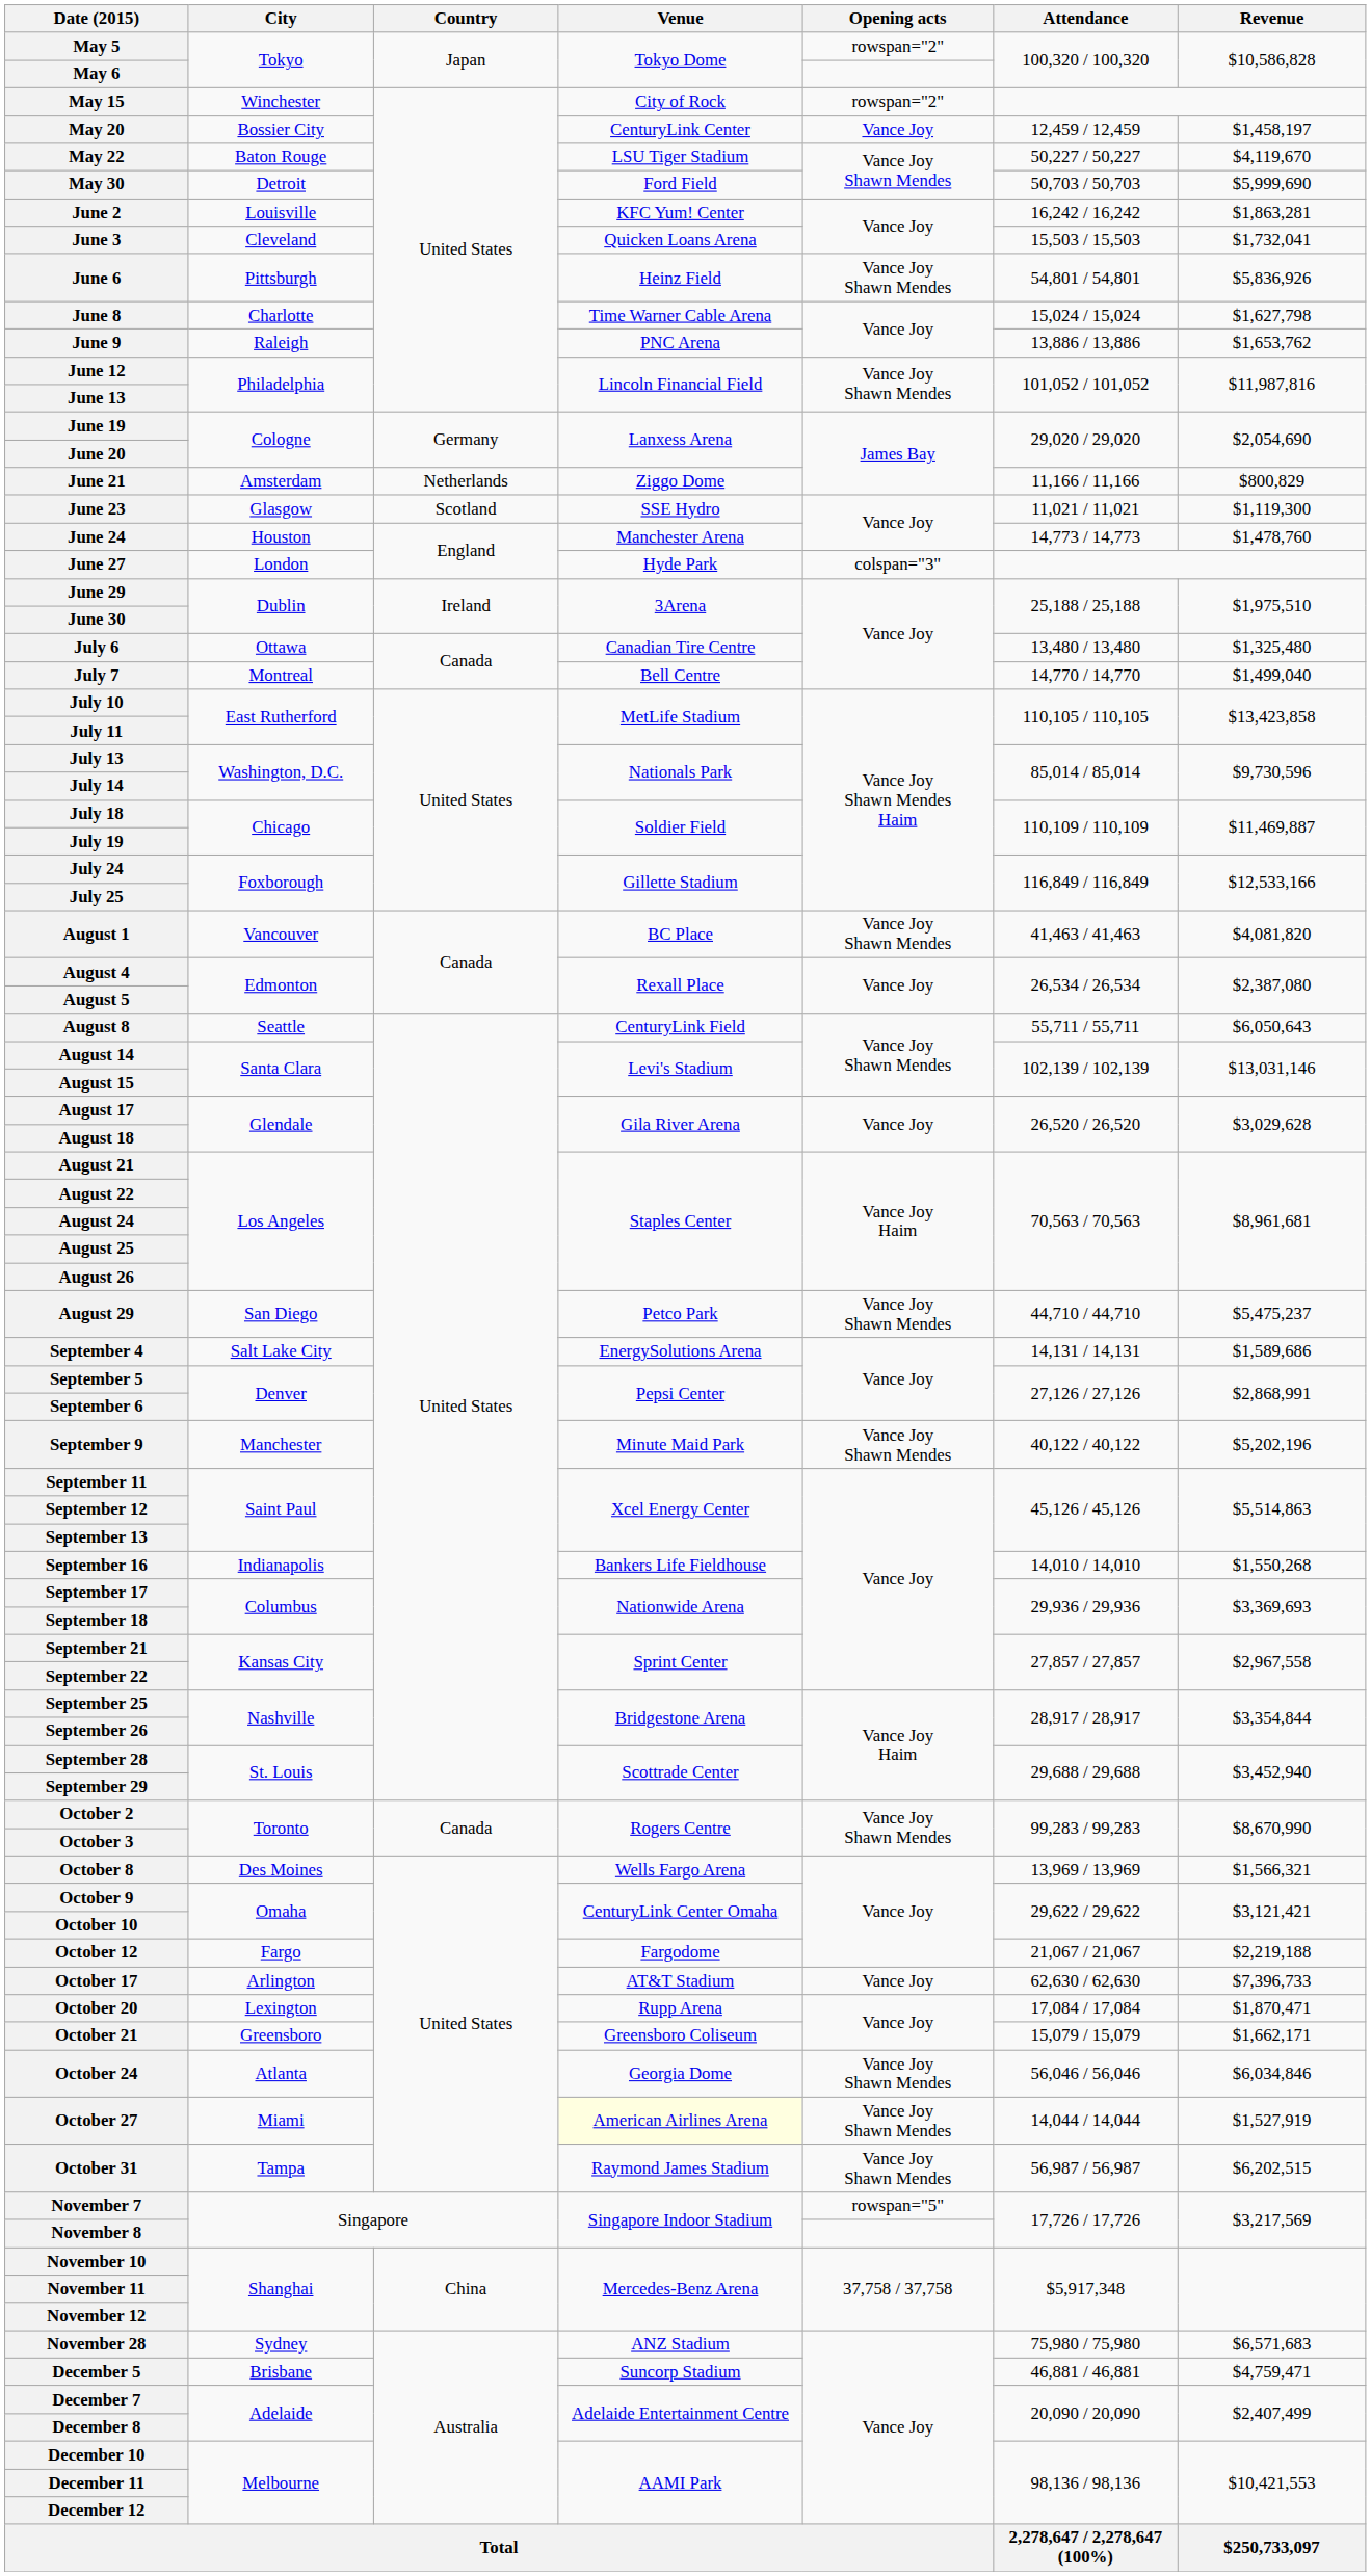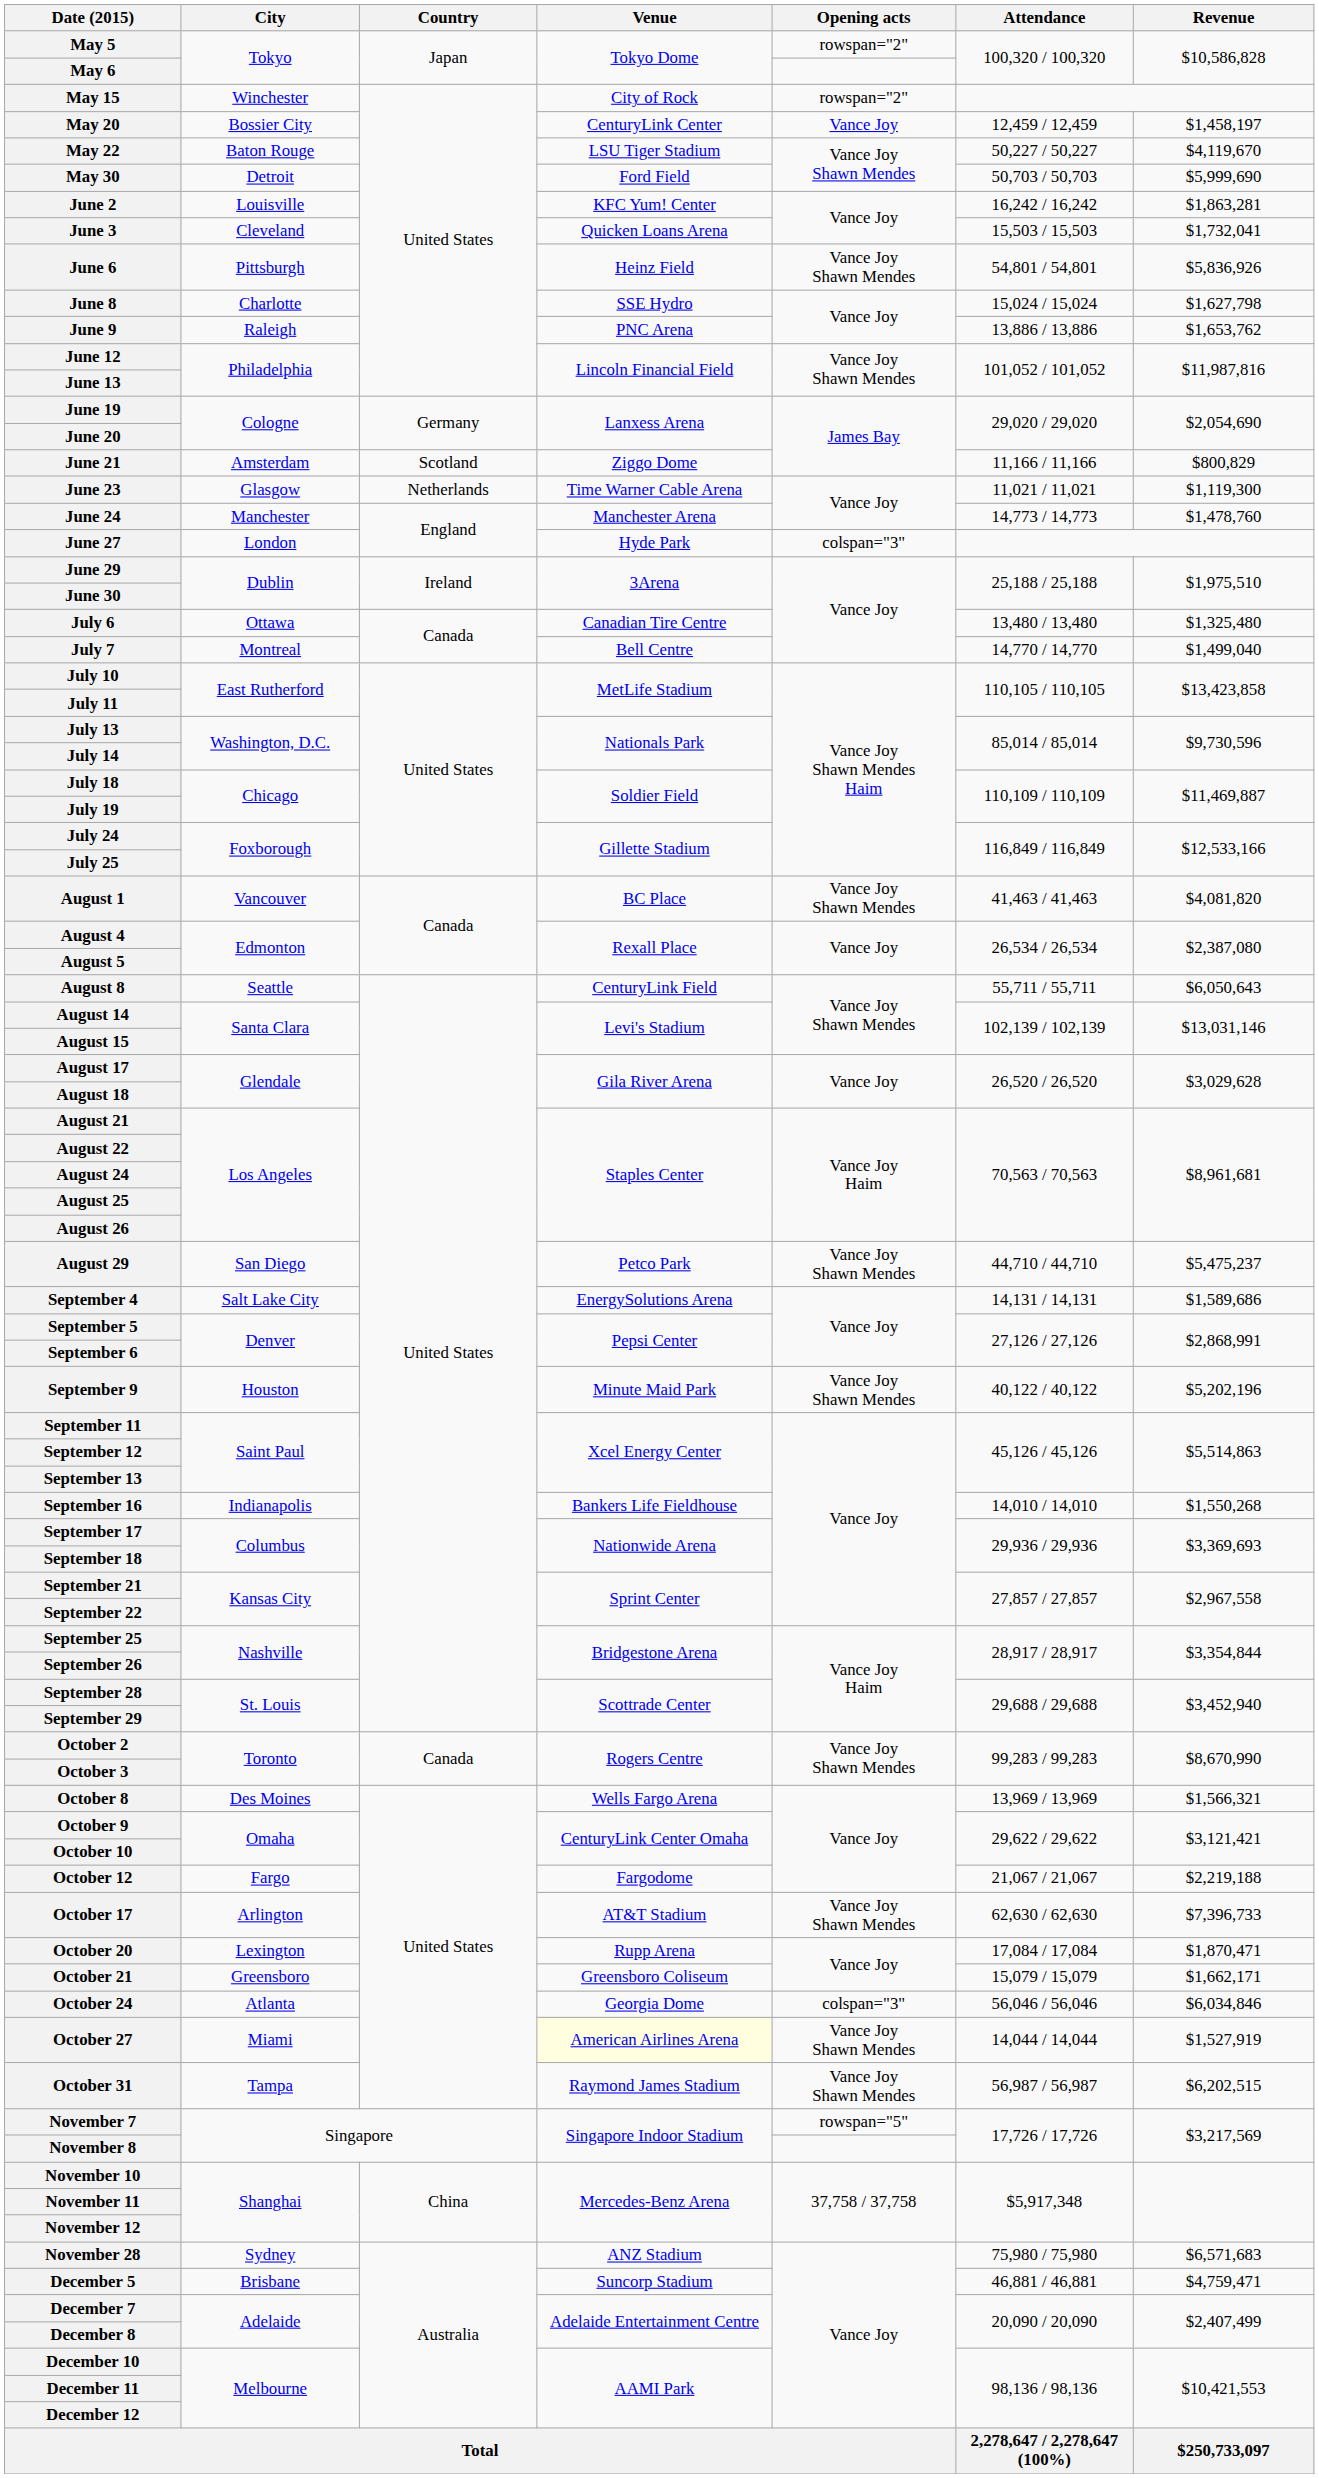June 8 | Venue: Time Warner Cable Arena -> SSE Hydro
June 21 | Country: Netherlands -> Scotland
June 23 | Country: Scotland -> Netherlands
June 23 | Venue: SSE Hydro -> Time Warner Cable Arena
June 24 | City: Houston -> Manchester
September 9 | City: Manchester -> Houston
October 17 | Opening acts: Vance Joy -> Vance Joy Shawn Mendes
October 24 | Opening acts: Vance Joy Shawn Mendes -> colspan="3"
